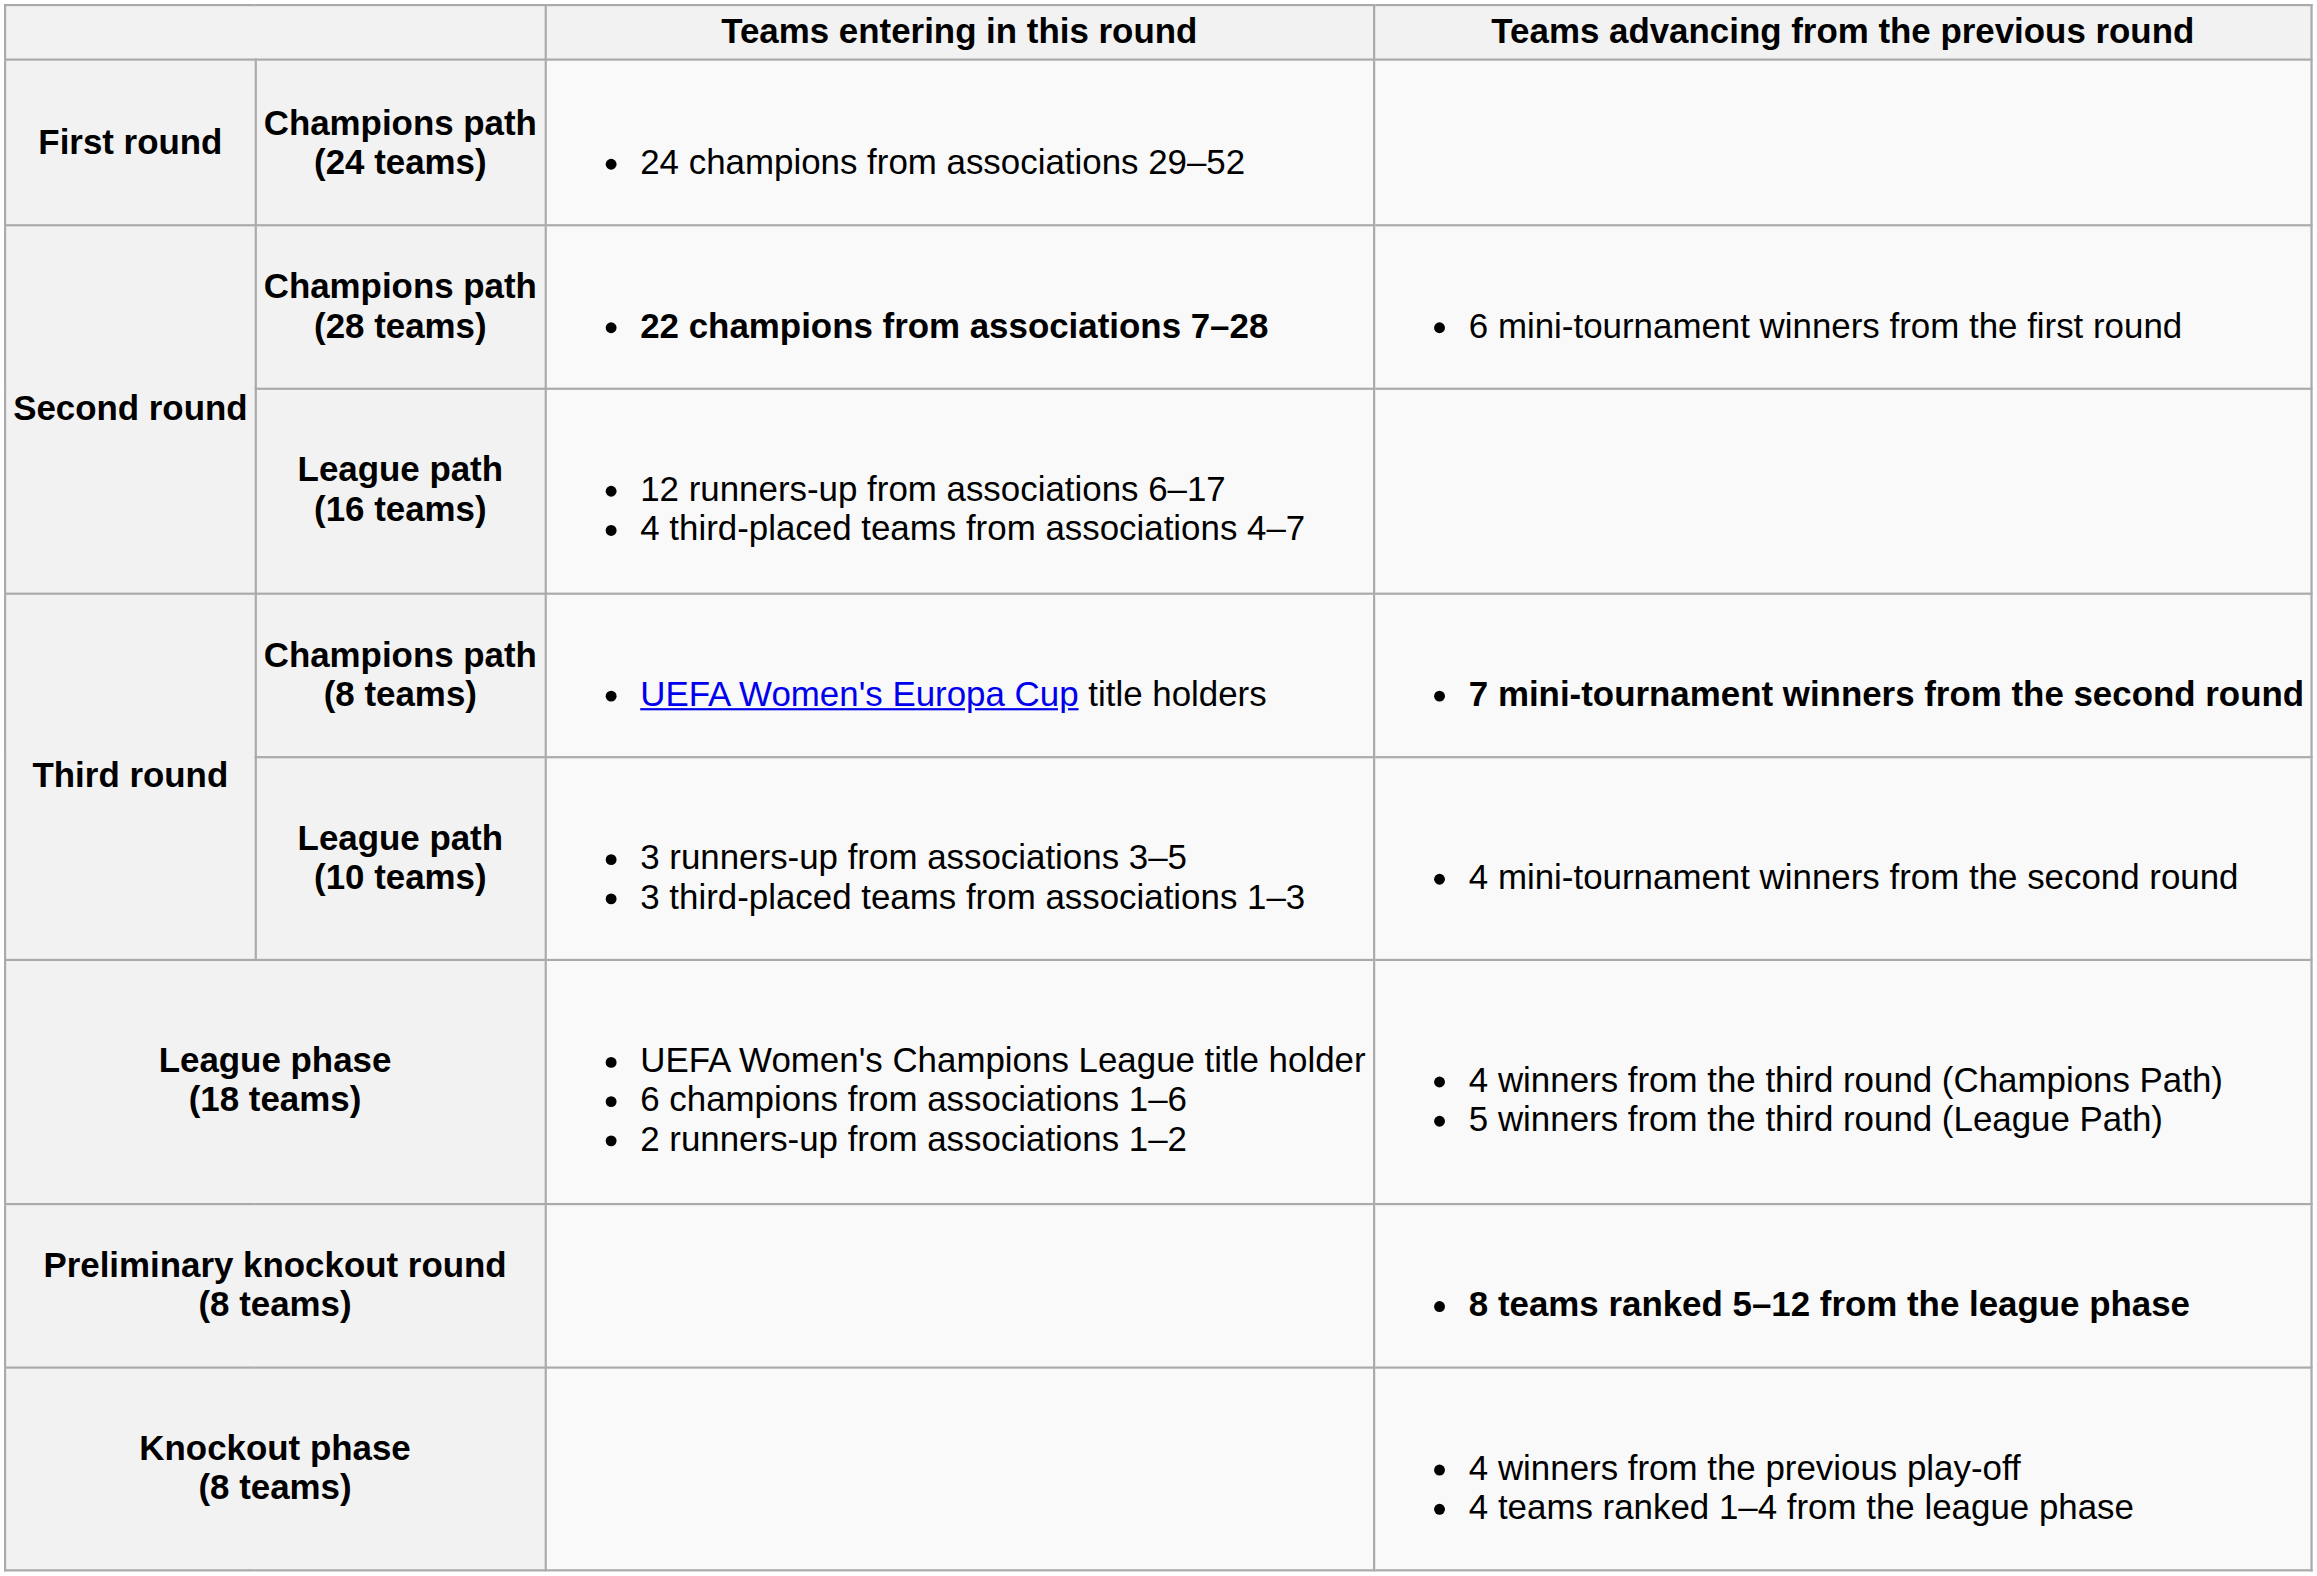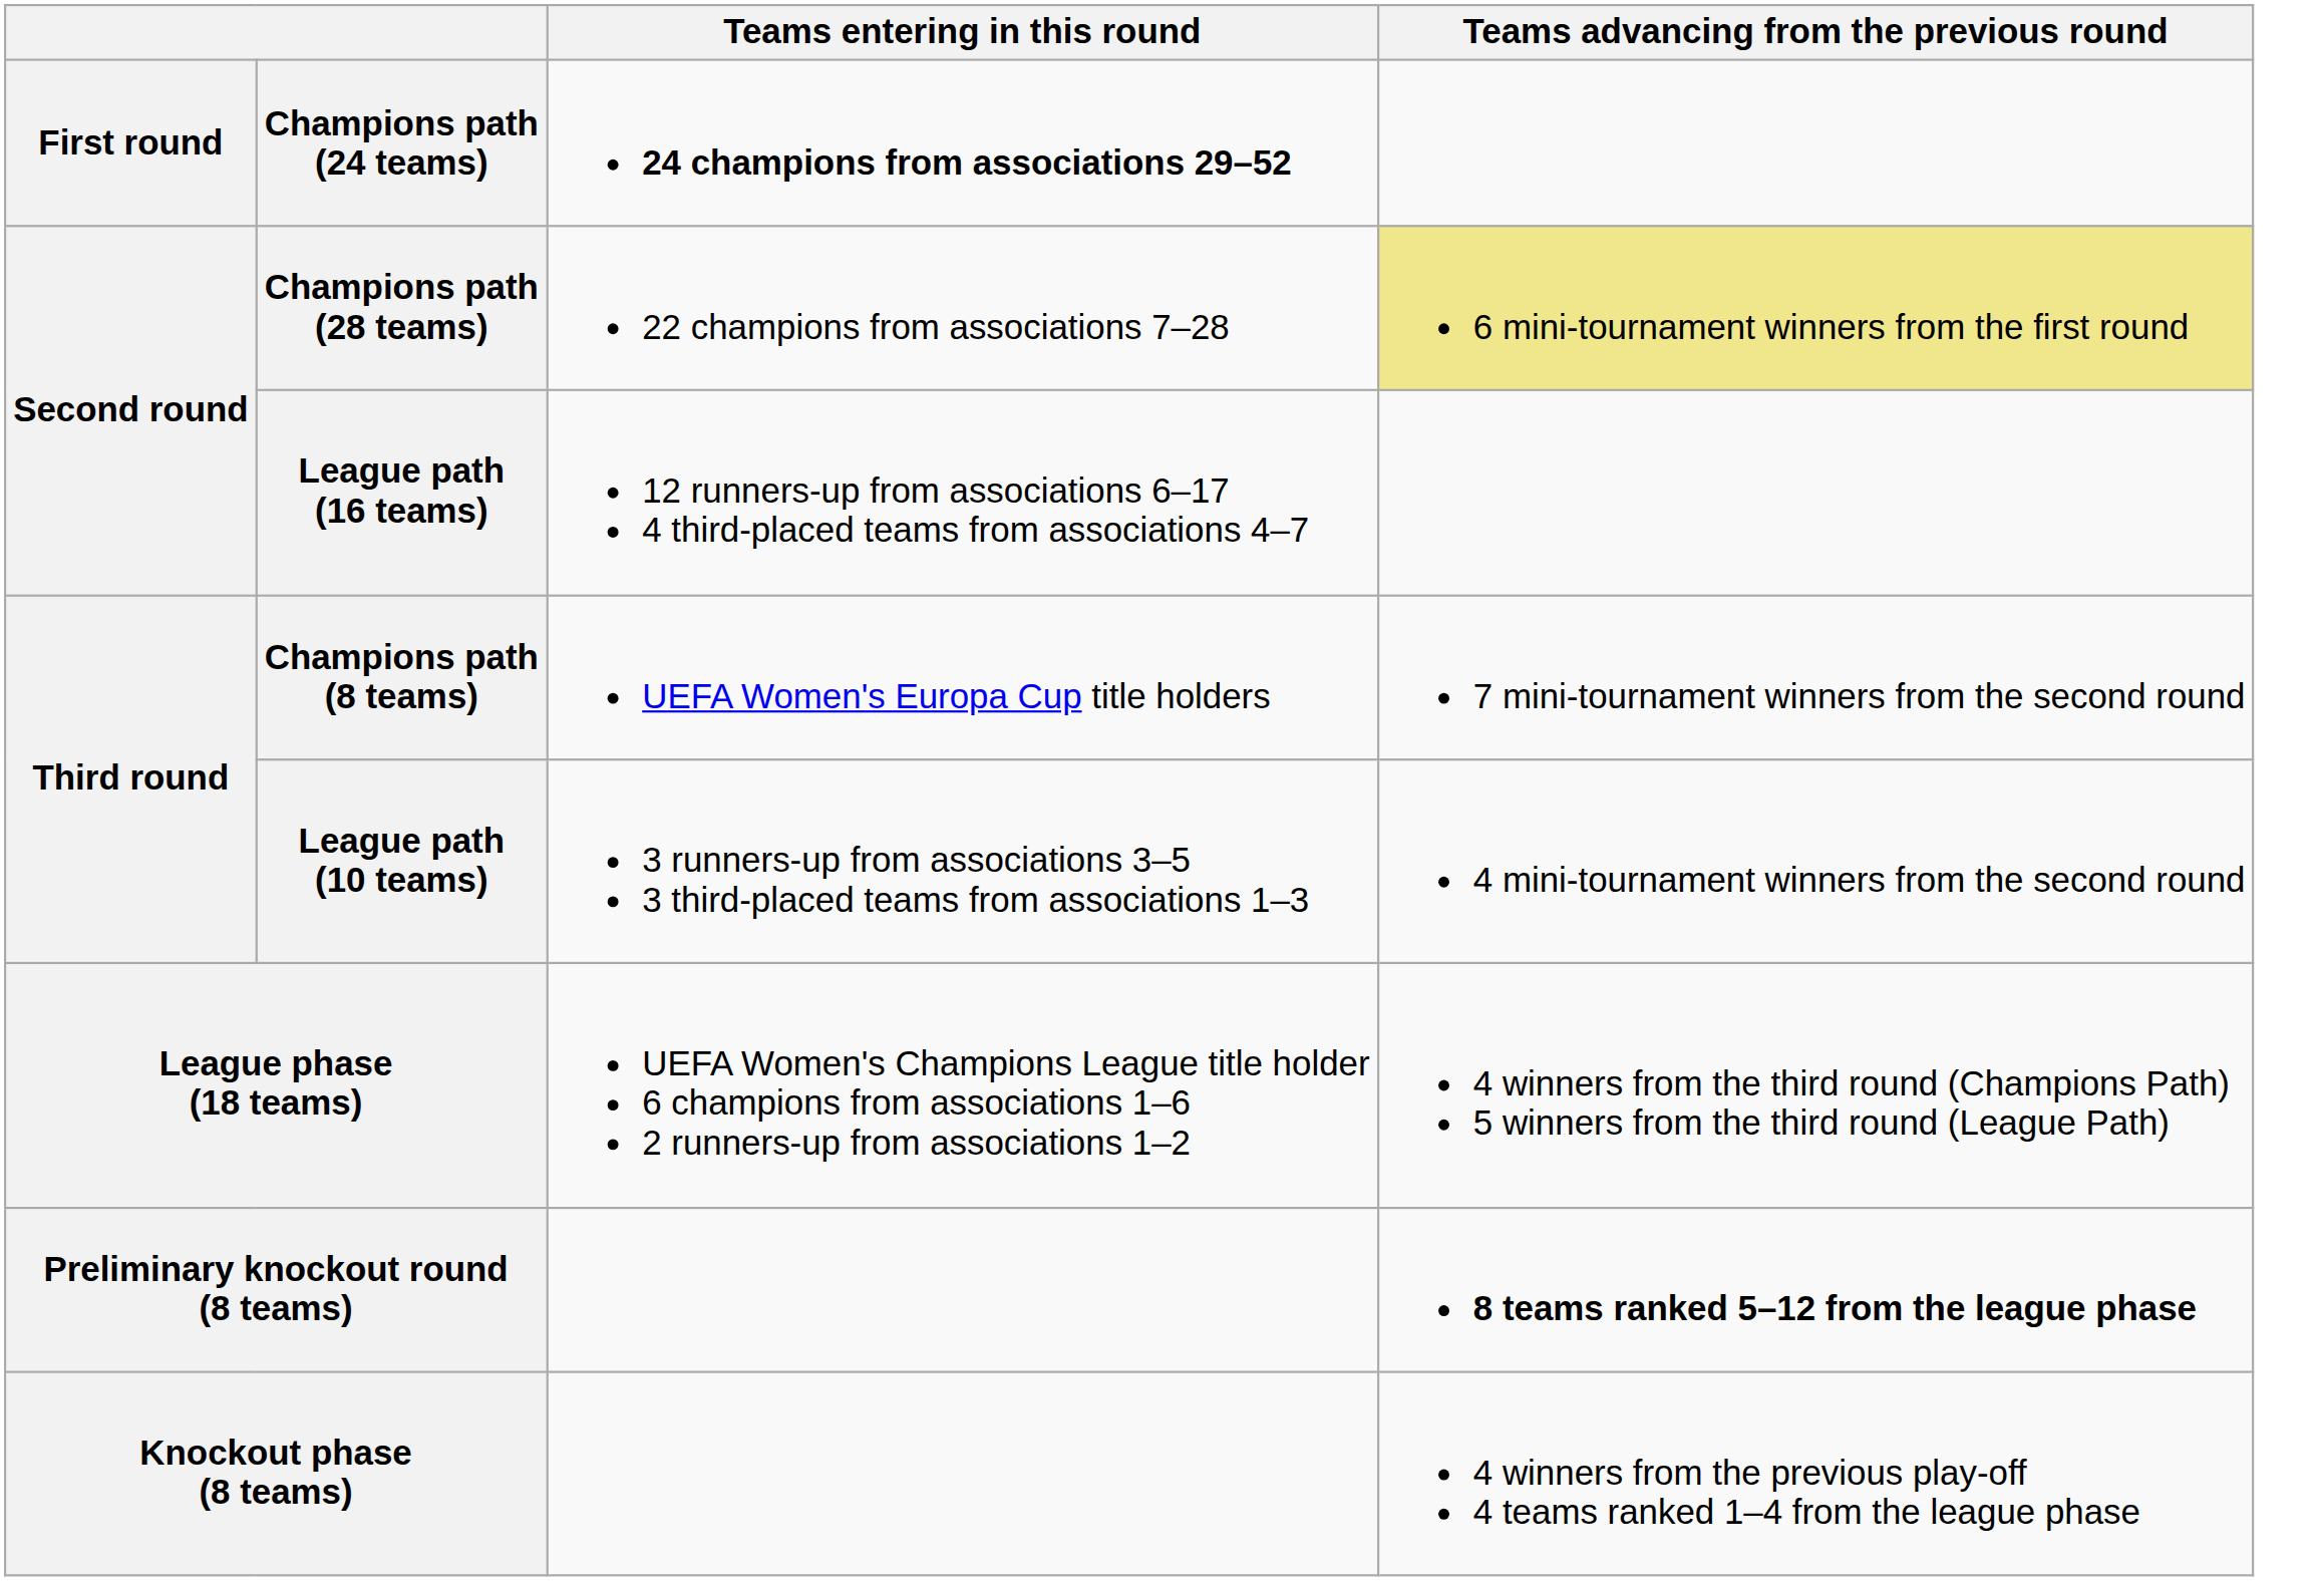Champions path (24 teams) | Teams entering in this round: normal -> bold
Champions path (28 teams) | Teams entering in this round: bold -> normal
Champions path (28 teams) | Teams advancing from the previous round: no background -> khaki background
Champions path (8 teams) | Teams advancing from the previous round: bold -> normal
